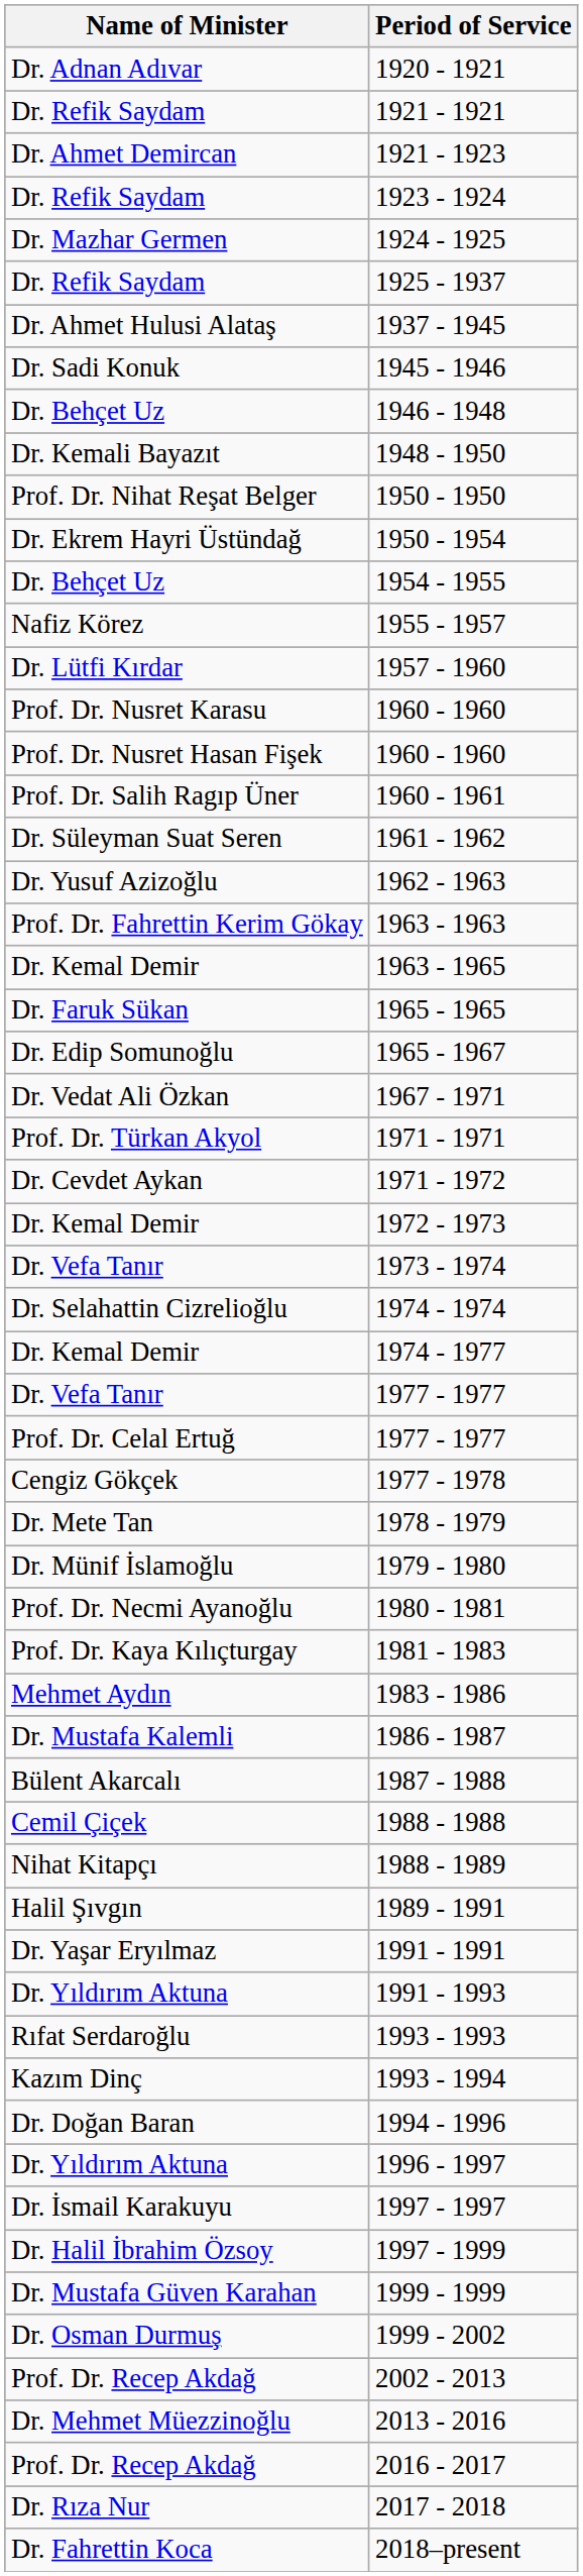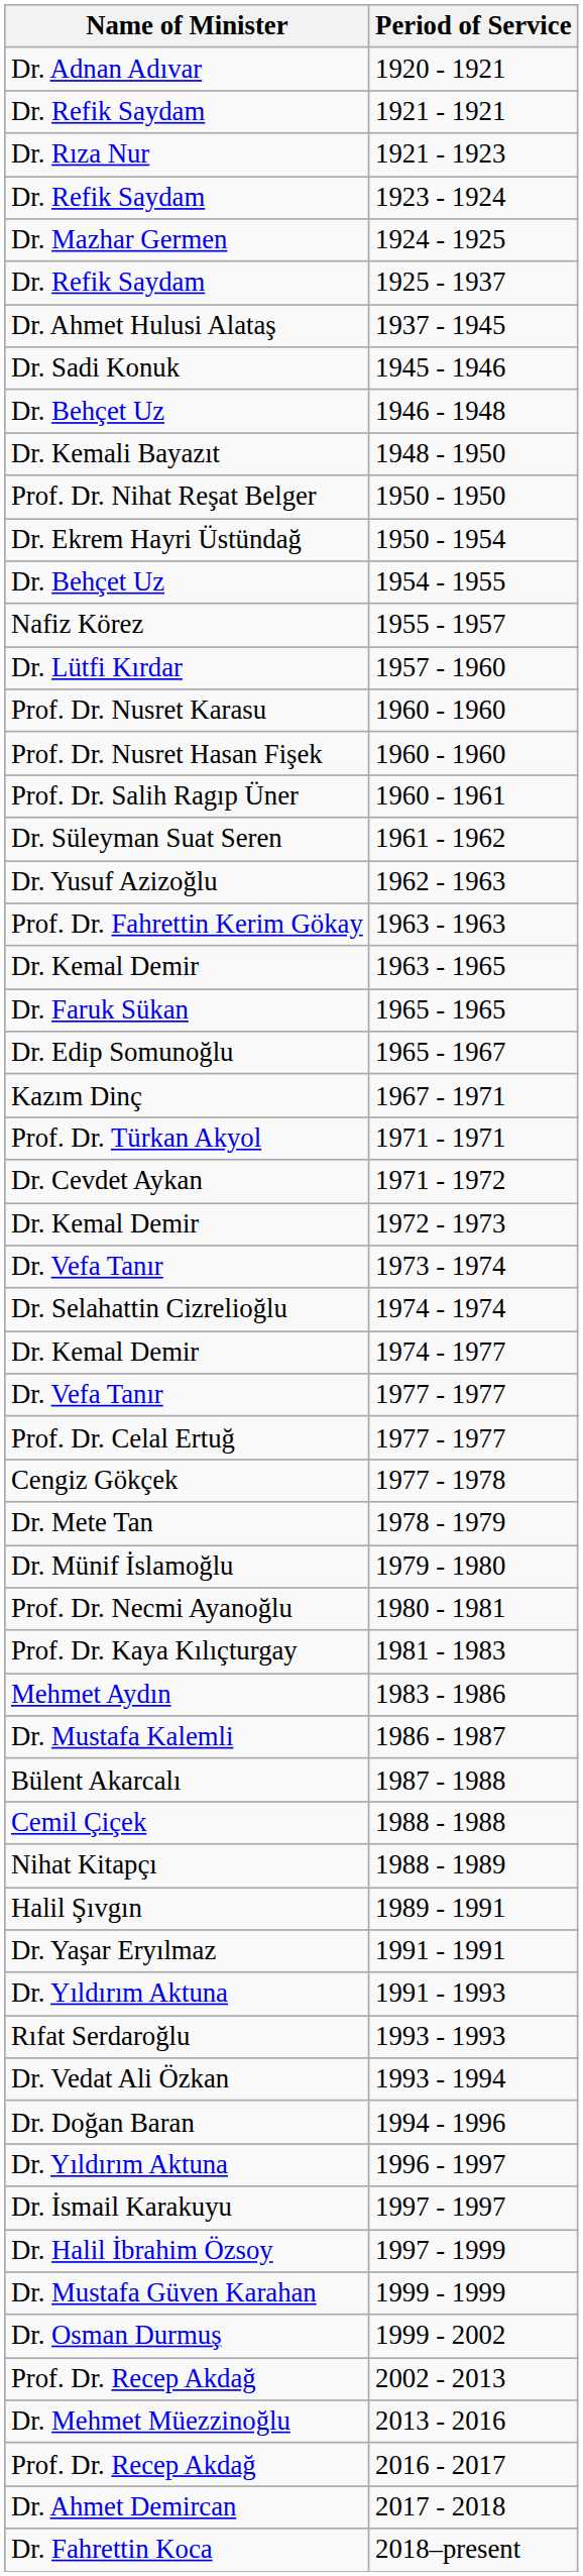row 4 | Name of Minister: Dr. Ahmet Demircan -> Dr. Rıza Nur
row 26 | Name of Minister: Dr. Vedat Ali Özkan -> Kazım Dinç
row 49 | Name of Minister: Kazım Dinç -> Dr. Vedat Ali Özkan
row 59 | Name of Minister: Dr. Rıza Nur -> Dr. Ahmet Demircan
